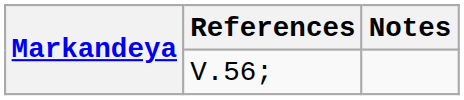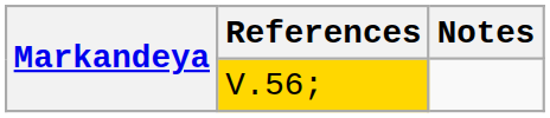row 2 | References: no background -> gold background
